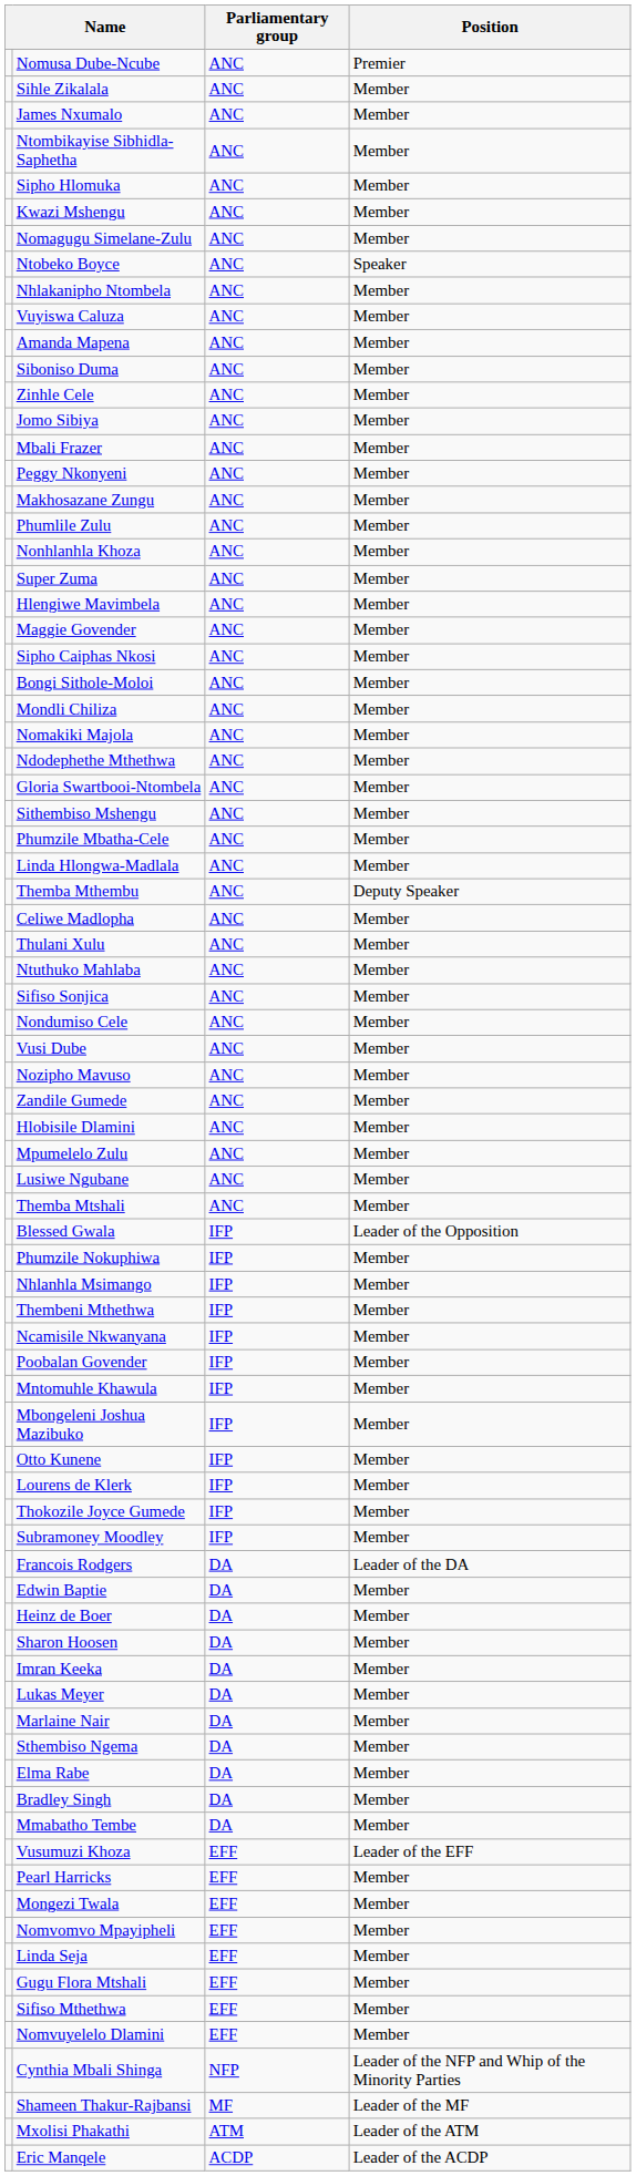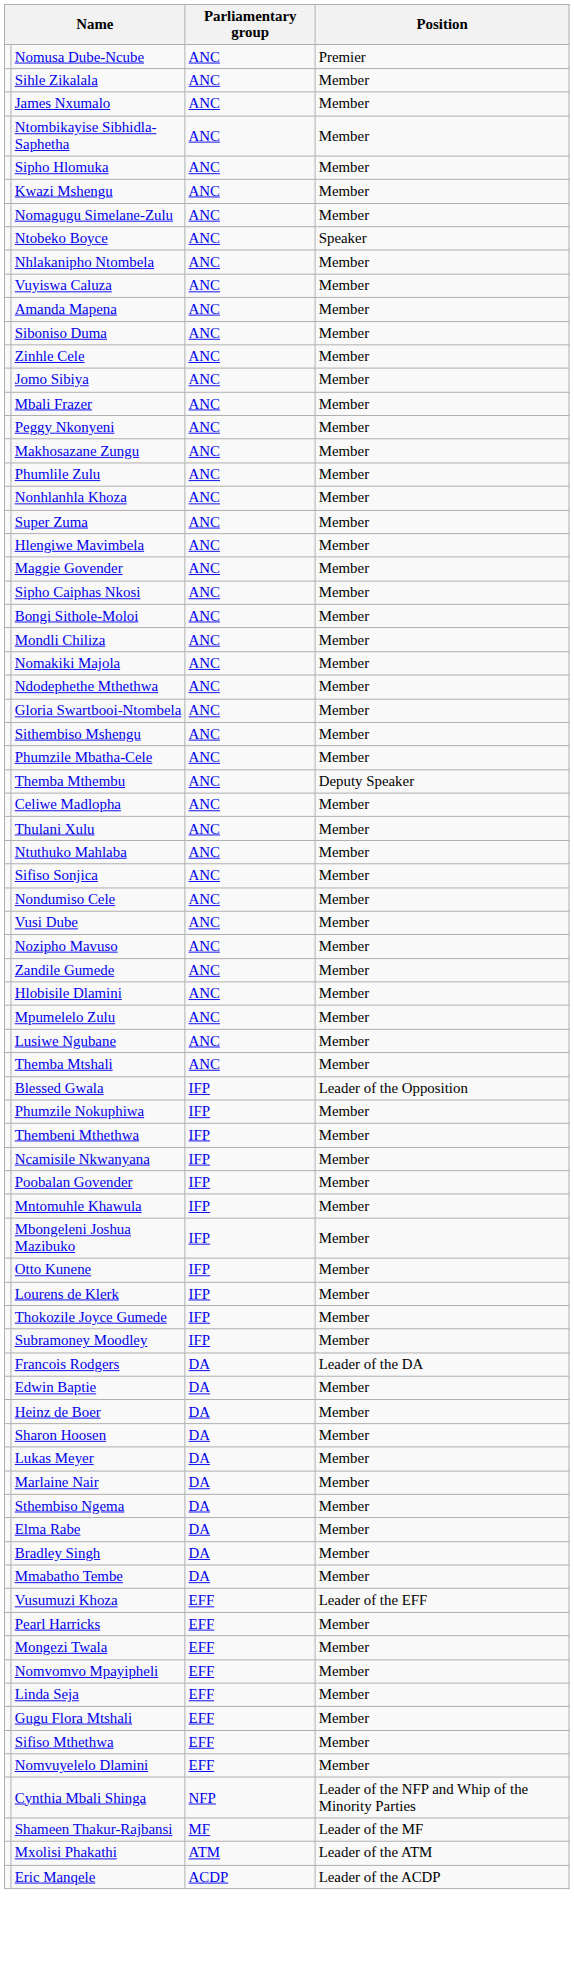- row: Linda Hlongwa-Madlala | ANC | Member
- row: Nhlanhla Msimango | IFP | Member
- row: Imran Keeka | DA | Member
